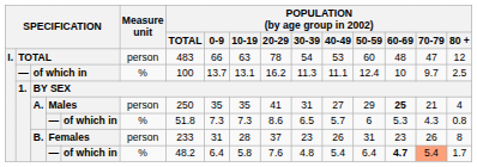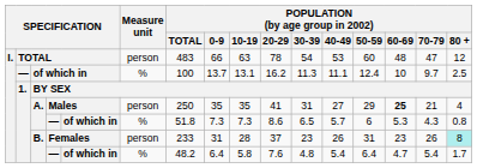Females | POPULATION (by age group in 2002) / 80 +: no background -> paleturquoise background
B. / — | POPULATION (by age group in 2002) / 60-69: bold -> normal
B. / — | POPULATION (by age group in 2002) / 70-79: lightsalmon background -> no background
